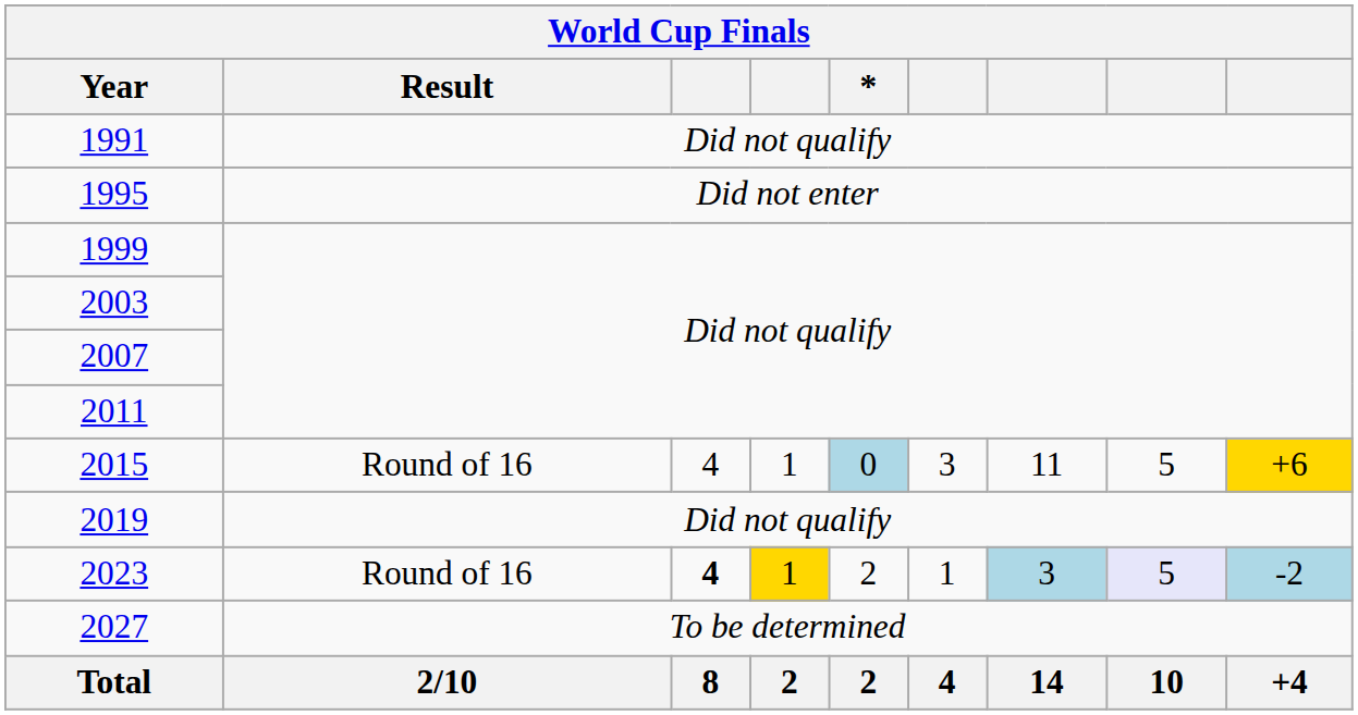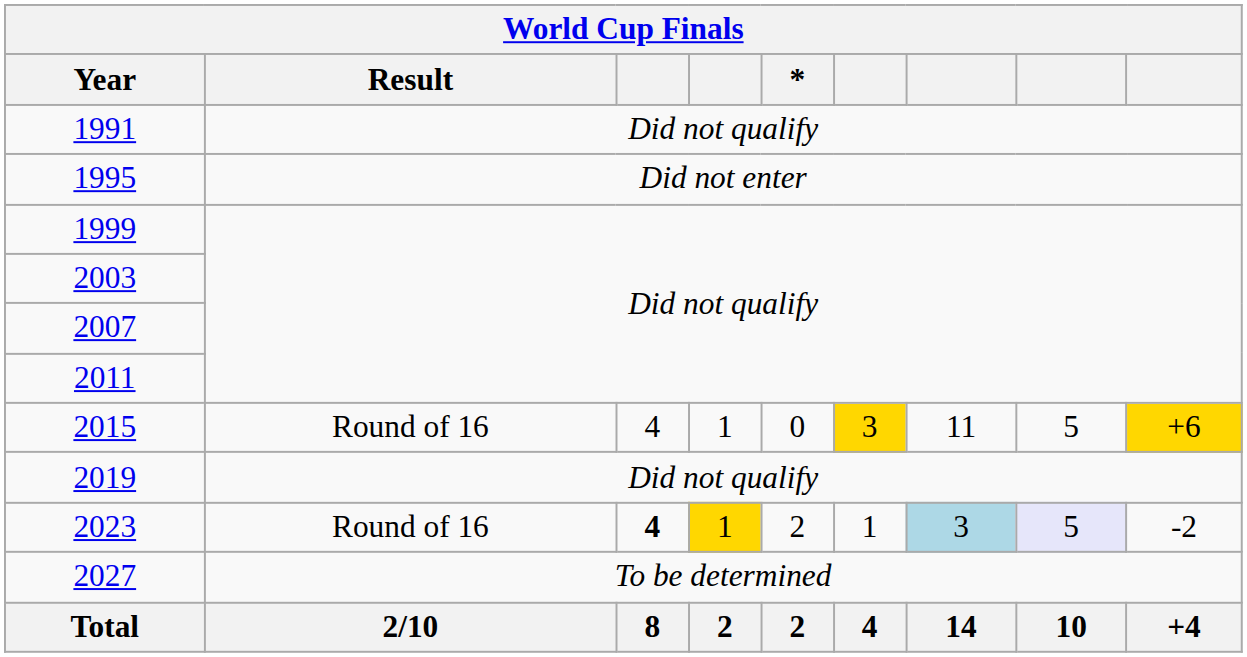2015 | *: lightblue background -> no background
2015 | column 6: no background -> gold background
2023 | column 9: lightblue background -> no background
